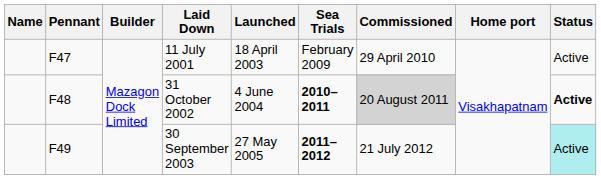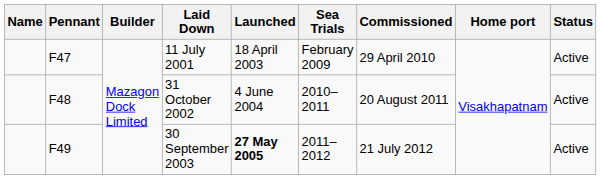31 October 2002 | Sea Trials: bold -> normal
31 October 2002 | Commissioned: lightgrey background -> no background
31 October 2002 | Status: bold -> normal
30 September 2003 | Launched: normal -> bold
30 September 2003 | Sea Trials: bold -> normal
30 September 2003 | Status: paleturquoise background -> no background
